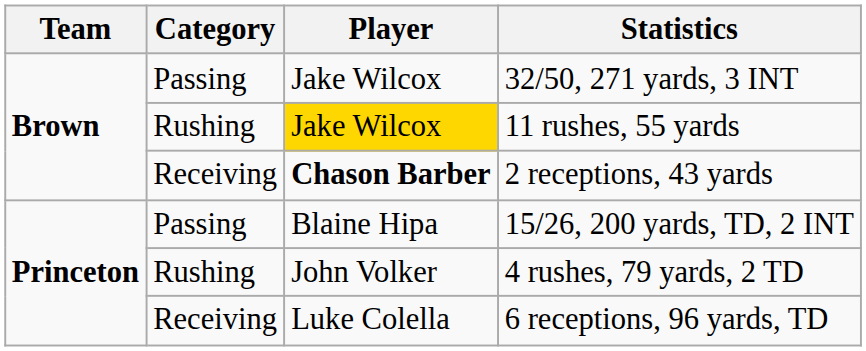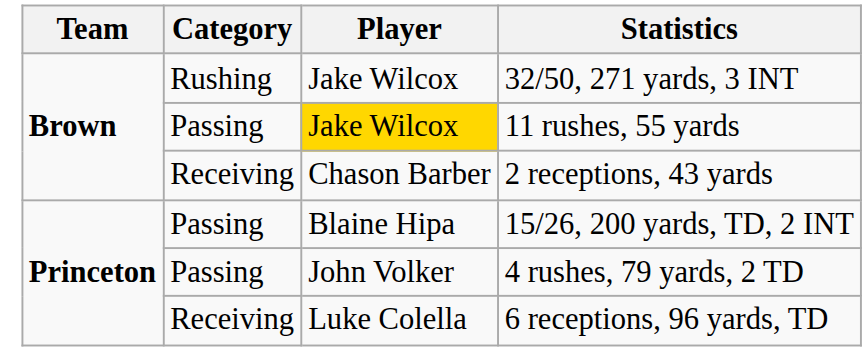32/50, 271 yards, 3 INT | Category: Passing -> Rushing
11 rushes, 55 yards | Category: Rushing -> Passing
2 receptions, 43 yards | Player: bold -> normal
4 rushes, 79 yards, 2 TD | Category: Rushing -> Passing
